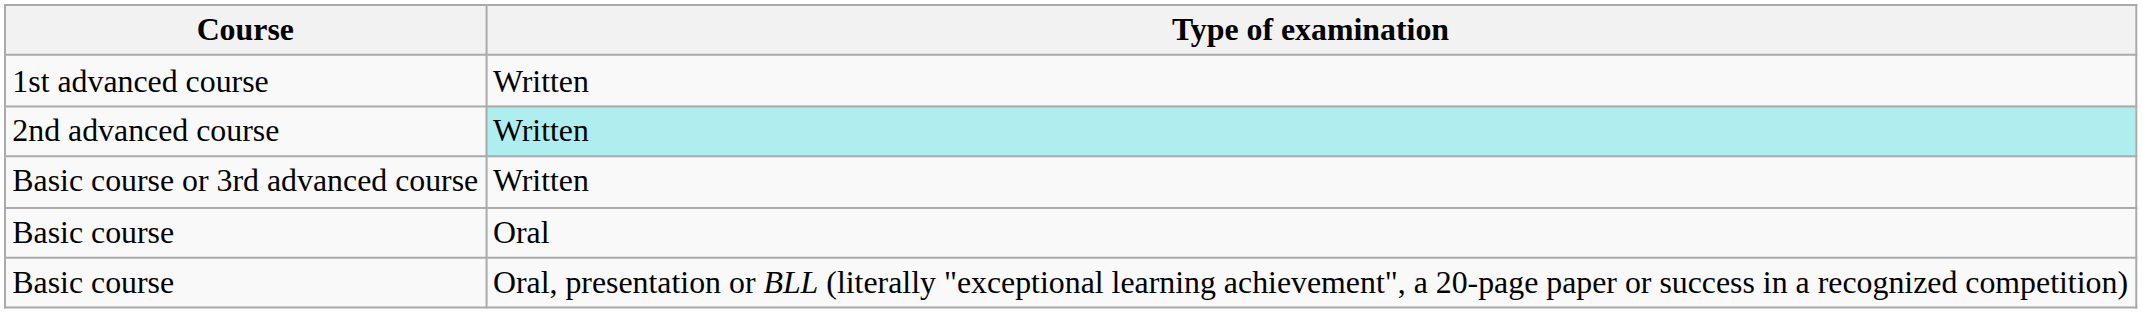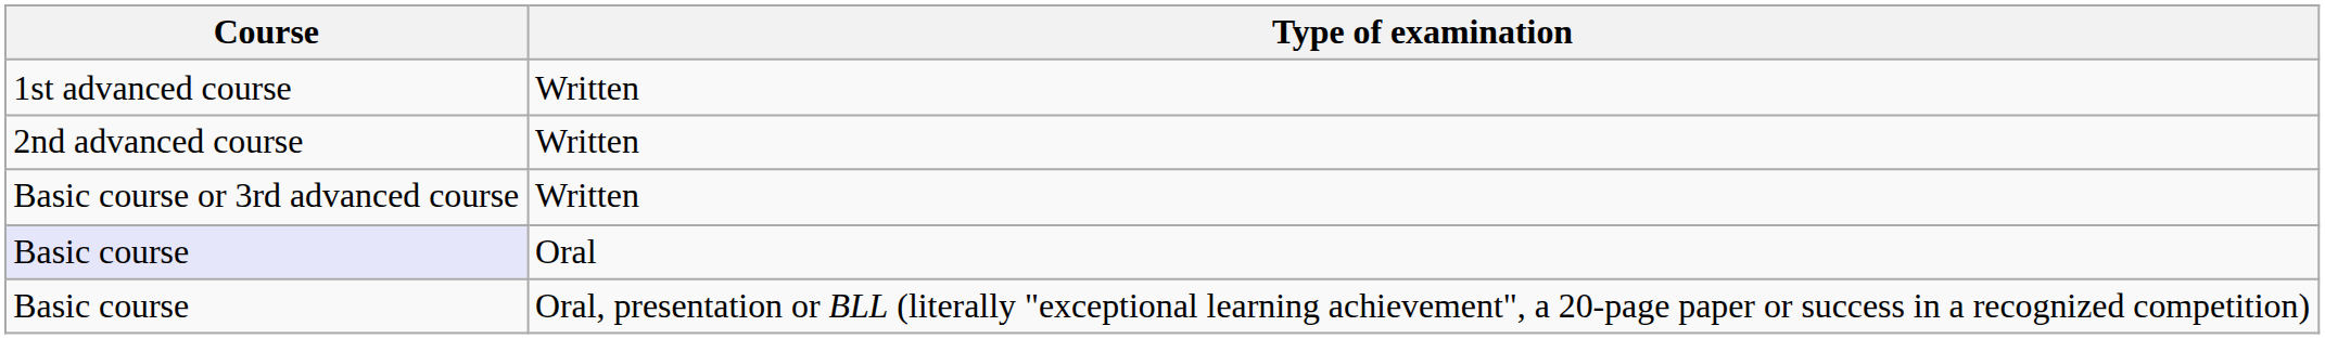row 3 | Type of examination: paleturquoise background -> no background
row 5 | Course: no background -> lavender background
